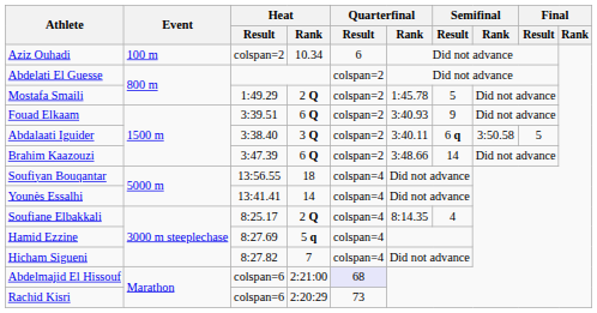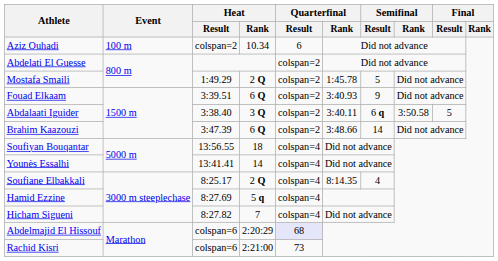Abdelmajid El Hissouf | Heat / Rank: 2:21:00 -> 2:20:29
Rachid Kisri | Heat / Rank: 2:20:29 -> 2:21:00
